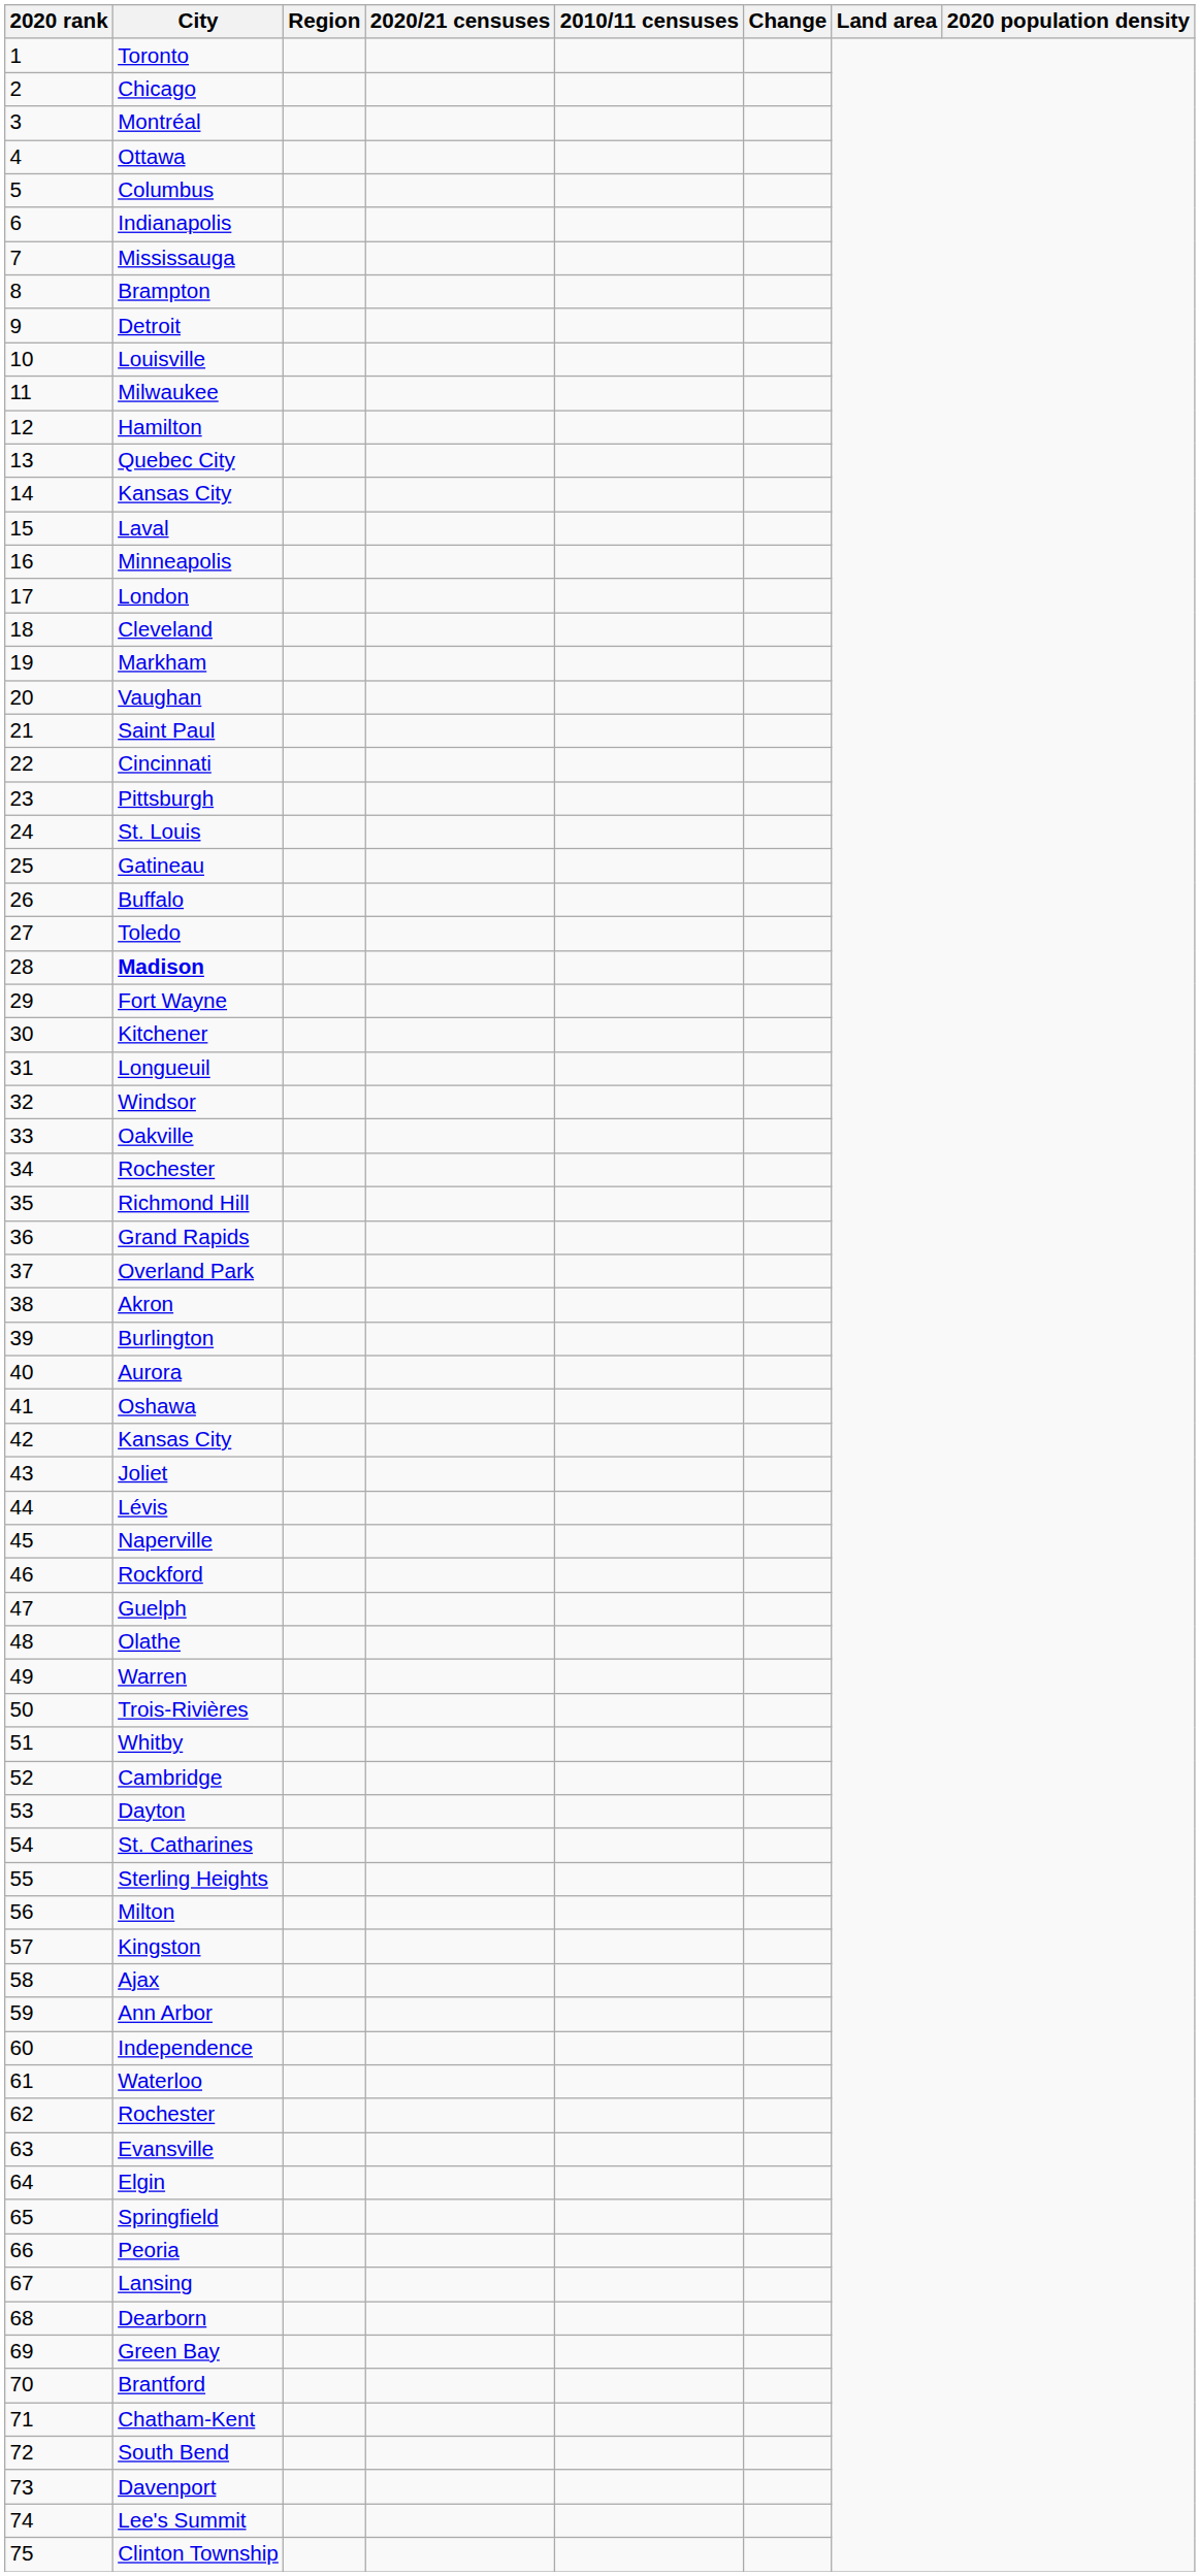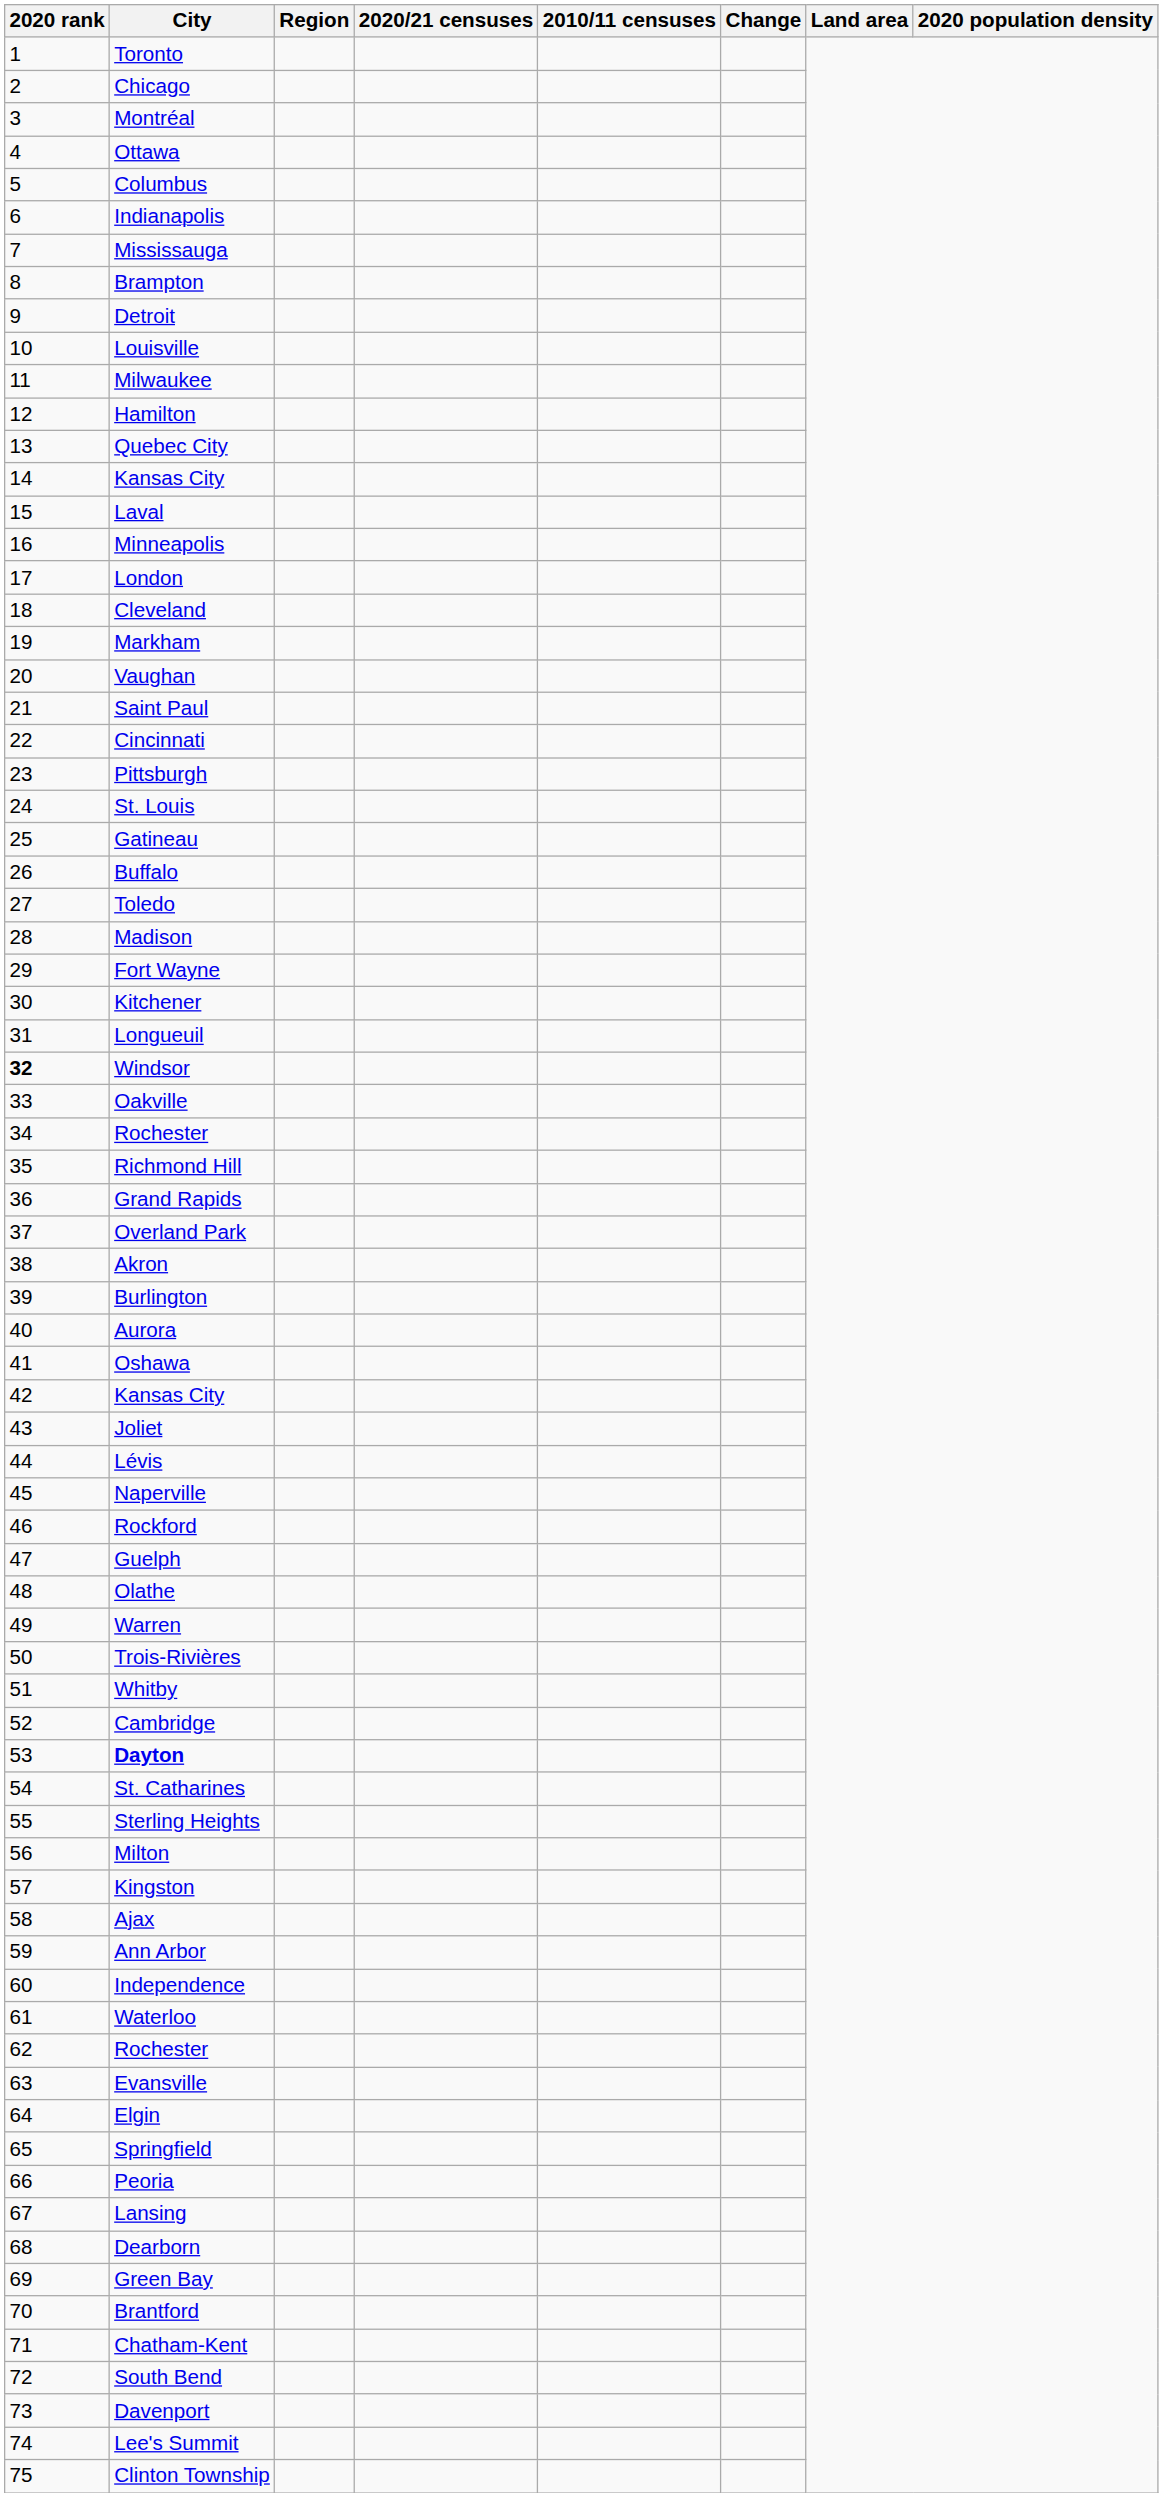Madison | City: bold -> normal
Windsor | 2020 rank: normal -> bold
Dayton | City: normal -> bold
